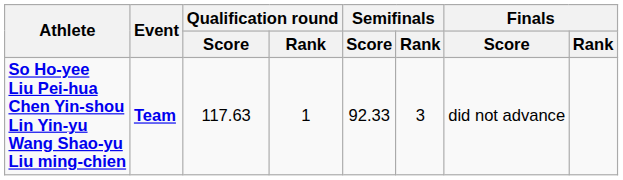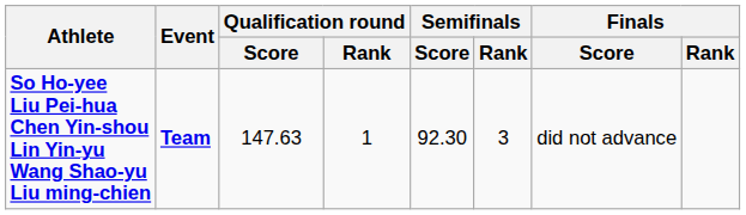row 3 | Qualification round / Score: 117.63 -> 147.63
row 3 | Semifinals / Score: 92.33 -> 92.30
